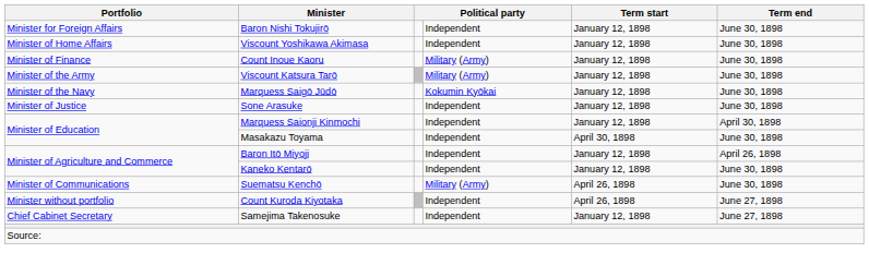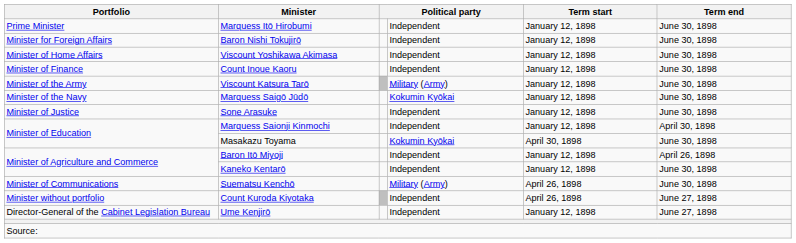+ row: Prime Minister | Marquess Itō Hirobumi | Independent | January 12, 1898 | June 30, 1898
Count Inoue Kaoru | column 4: Military (Army) -> Independent
Masakazu Toyama | column 4: Independent -> Kokumin Kyōkai
- row: Chief Cabinet Secretary | Samejima Takenosuke | Independent | January 12, 1898 | June 27, 1898
+ row: Director-General of the Cabinet Legislation Bureau | Ume Kenjirō | Independent | January 12, 1898 | June 27, 1898
